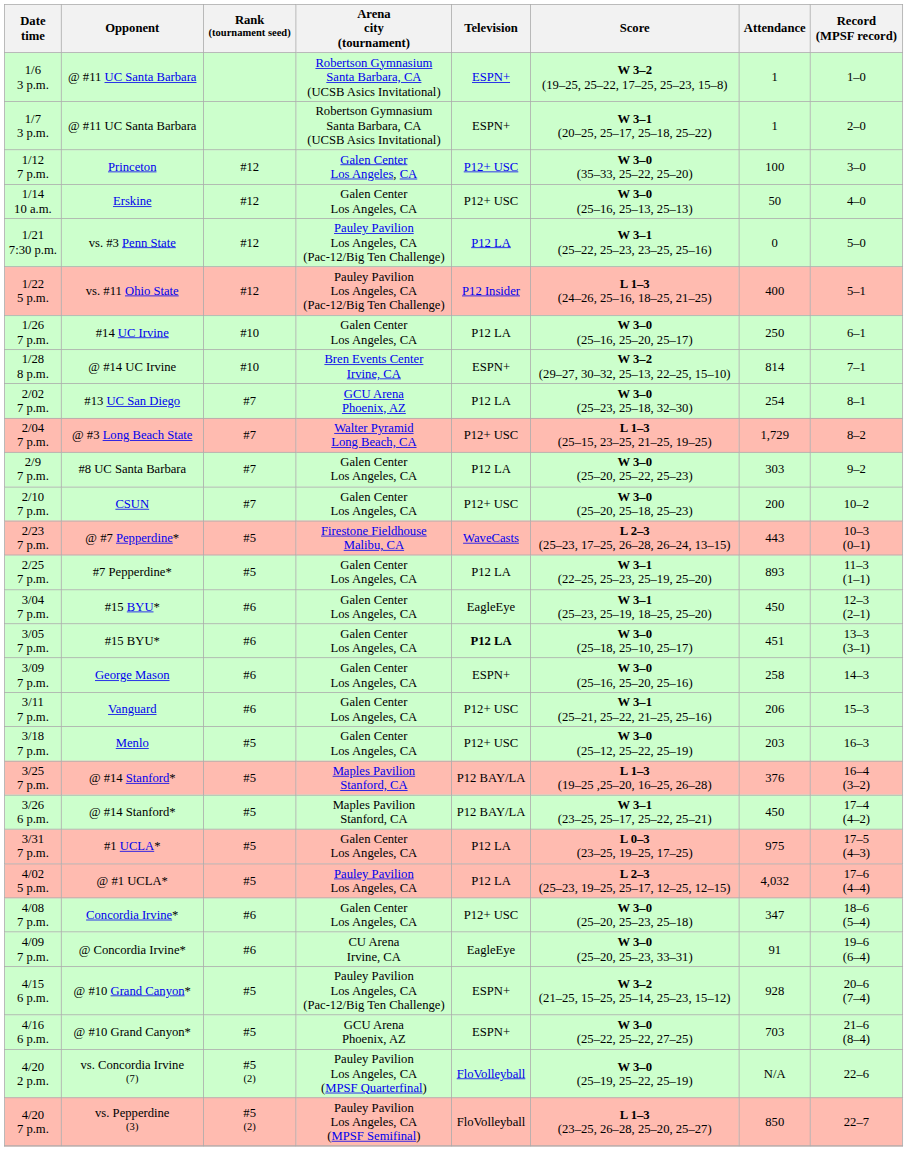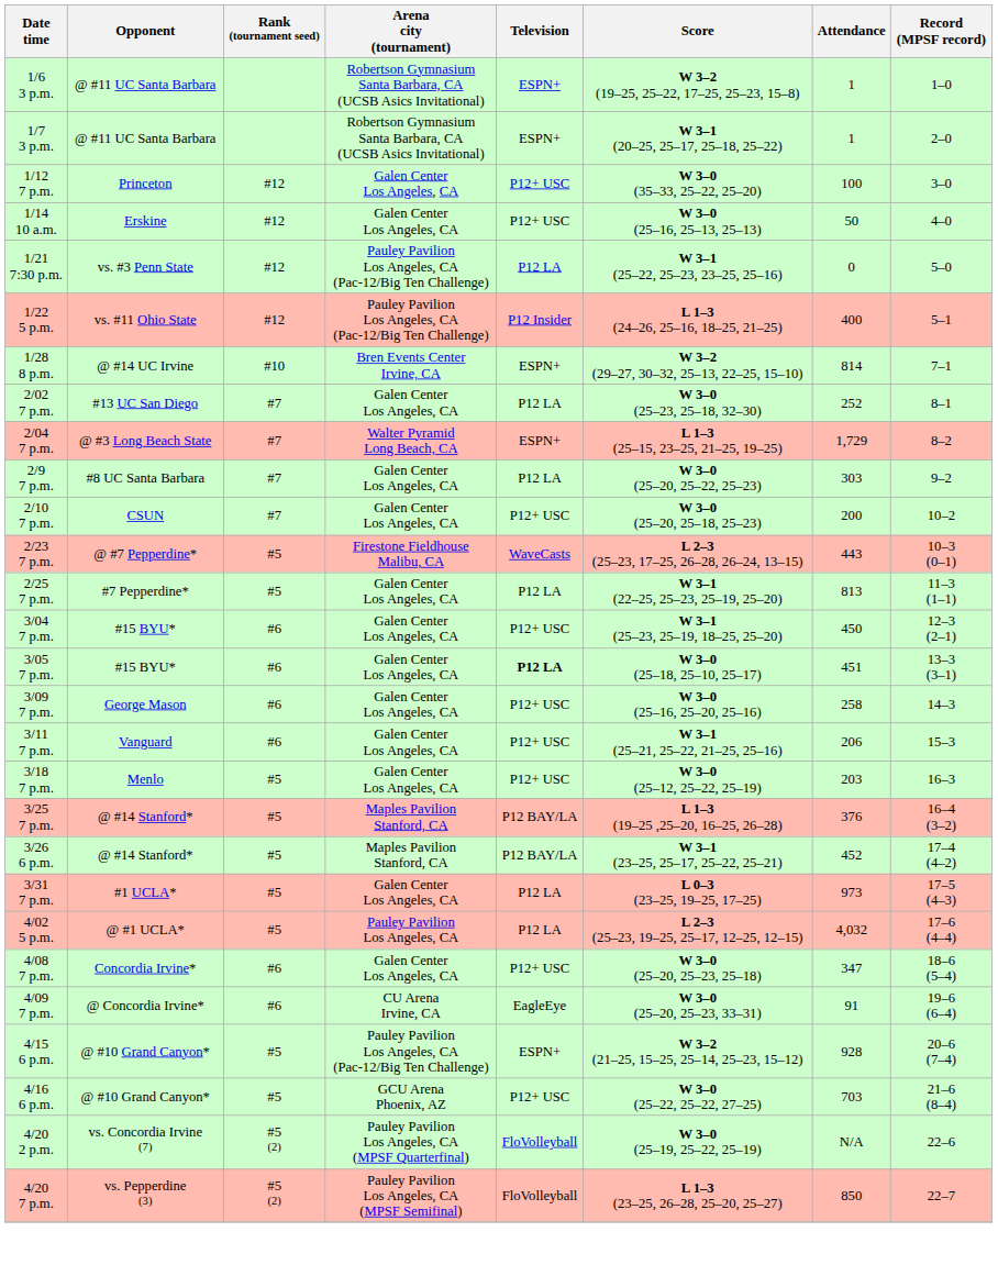- row: 1/26 7 p.m. | #14 UC Irvine | #10 | Galen Center Los Angeles, CA | P12 LA | W 3–0 (25–16, 25–20, 25–17) | 250 | 6–1
2/02 7 p.m. | Arena city (tournament): GCU Arena Phoenix, AZ -> Galen Center Los Angeles, CA
2/02 7 p.m. | Attendance: 254 -> 252
2/04 7 p.m. | Television: P12+ USC -> ESPN+
2/25 7 p.m. | Attendance: 893 -> 813
3/04 7 p.m. | Television: EagleEye -> P12+ USC
3/09 7 p.m. | Television: ESPN+ -> P12+ USC
3/26 6 p.m. | Attendance: 450 -> 452
3/31 7 p.m. | Attendance: 975 -> 973
4/16 6 p.m. | Television: ESPN+ -> P12+ USC
